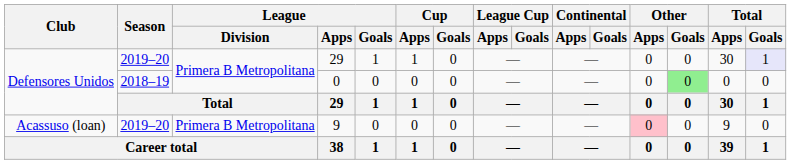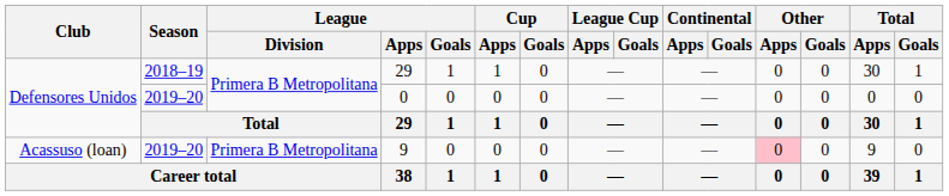row 3 | Season: 2019–20 -> 2018–19
row 3 | Total / Goals: lavender background -> no background
row 4 | Season: 2018–19 -> 2019–20
row 4 | Other / Goals: lightgreen background -> no background
